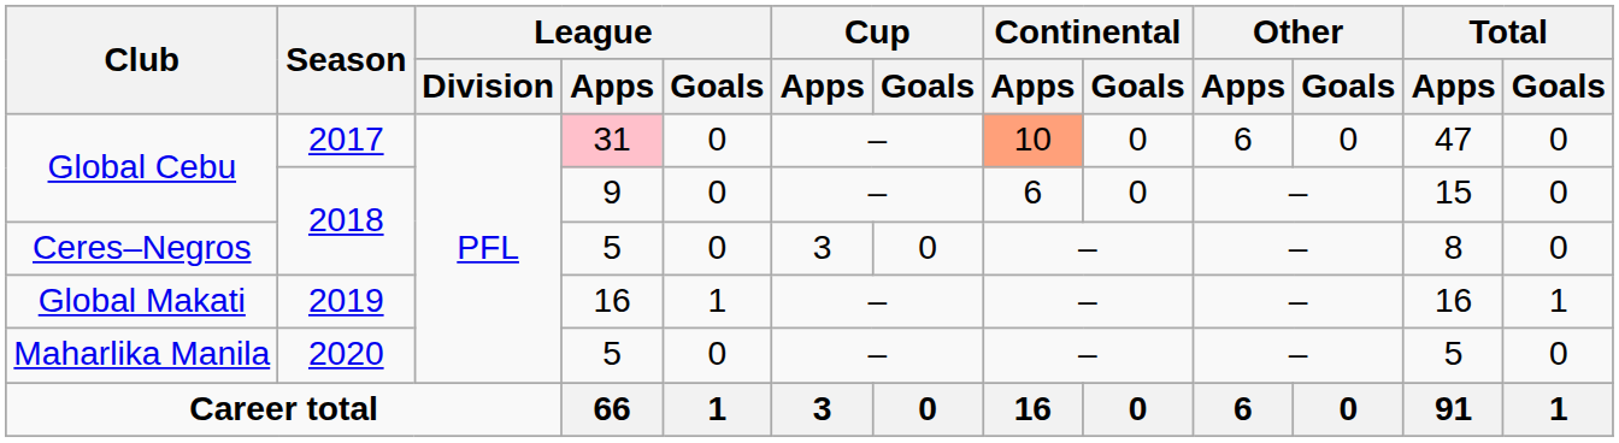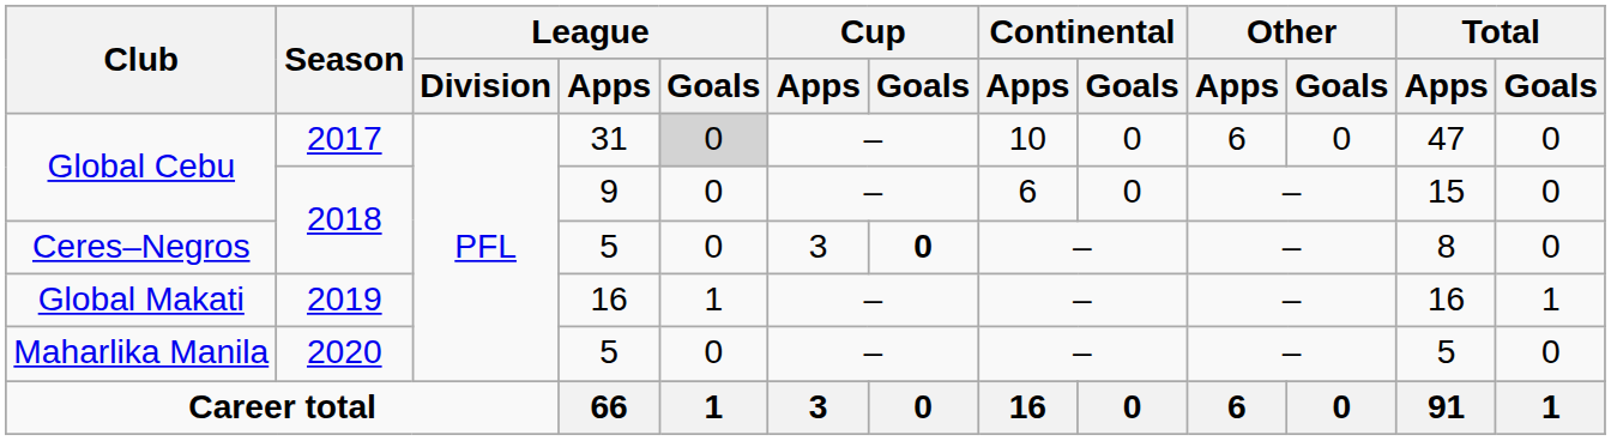Global Cebu / 2017 | League / Apps: pink background -> no background
Global Cebu / 2017 | League / Goals: no background -> lightgrey background
Global Cebu / 2017 | Continental / Apps: lightsalmon background -> no background
Ceres–Negros | Cup / Goals: normal -> bold
